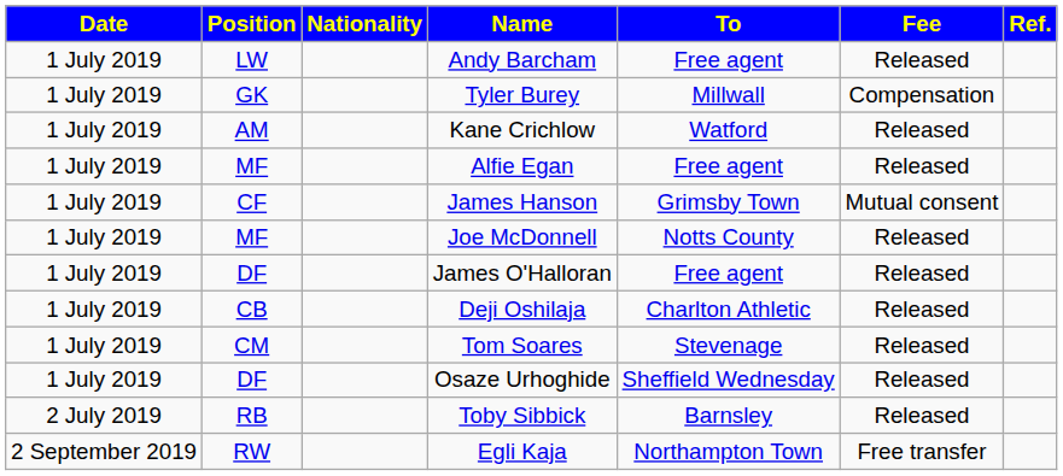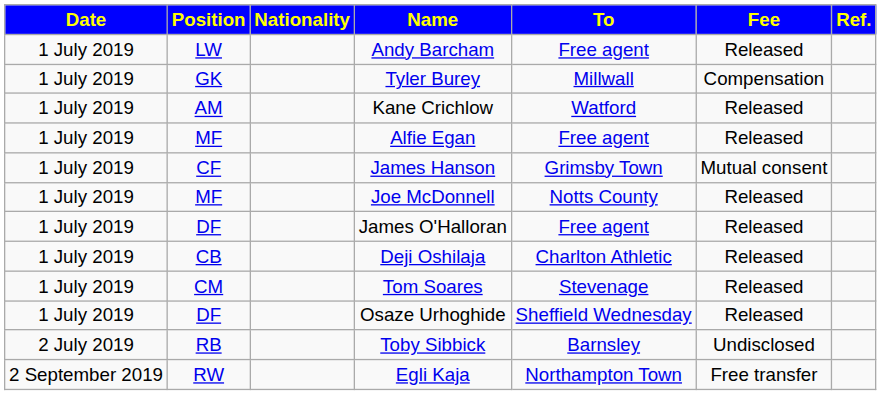Toby Sibbick | Fee: Released -> Undisclosed
